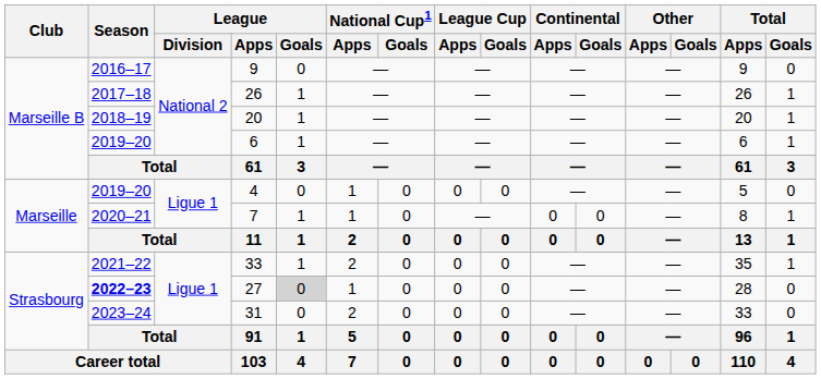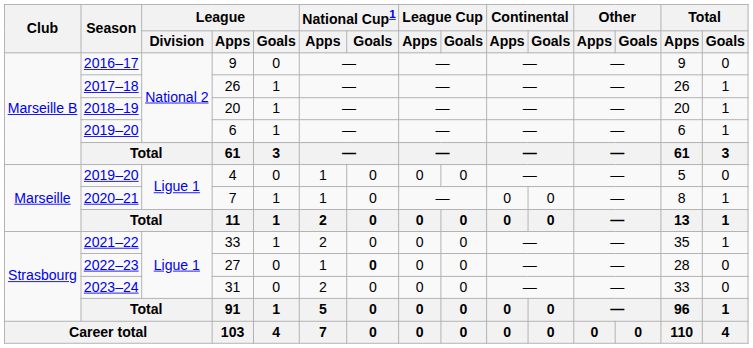27 | Season: bold -> normal
27 | League / Goals: lightgrey background -> no background
27 | National Cup1 / Goals: normal -> bold
